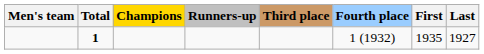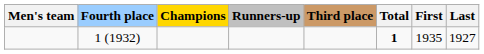columns swapped: Total <-> Fourth place
